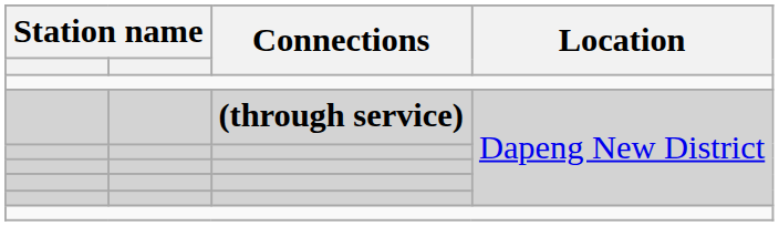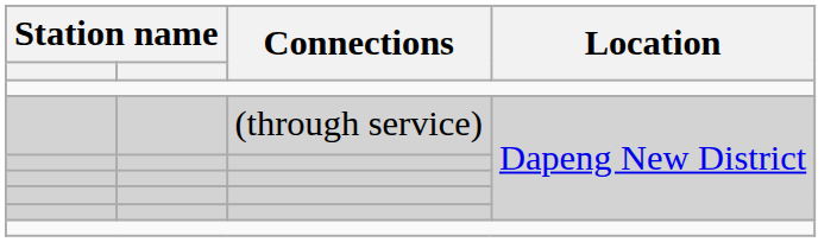(through service) | Connections: bold -> normal
